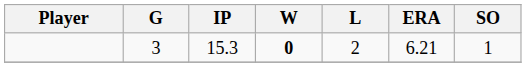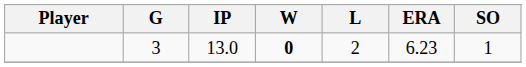row 2 | IP: 15.3 -> 13.0
row 2 | ERA: 6.21 -> 6.23
